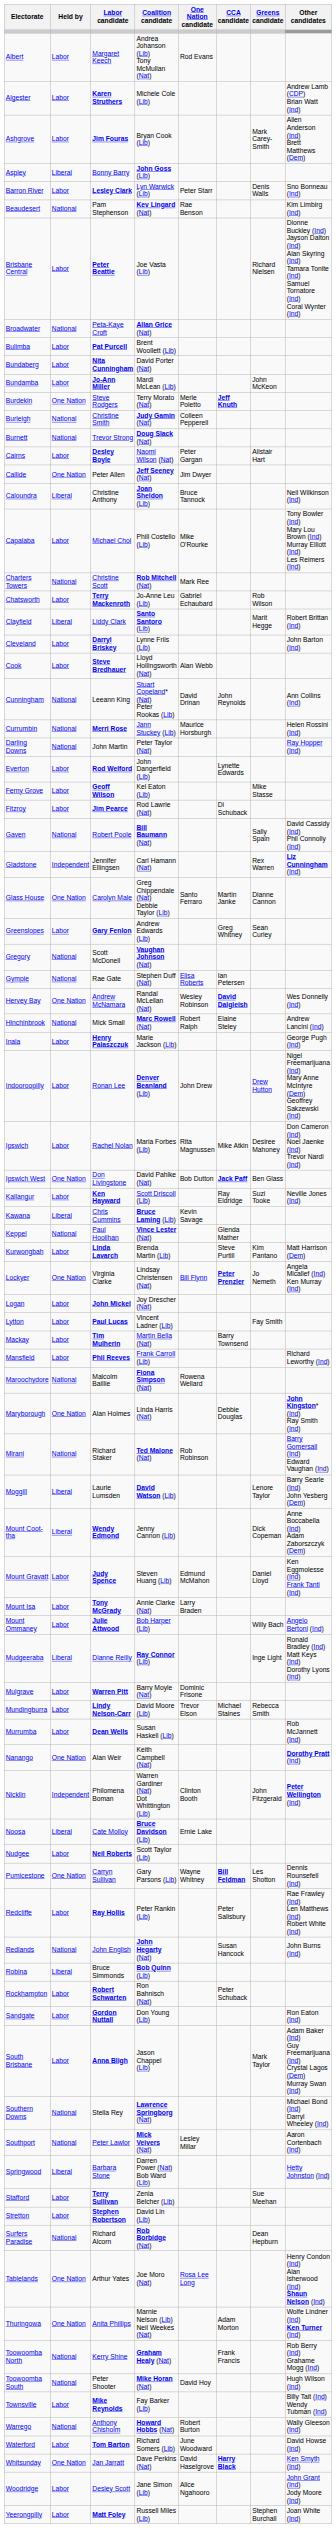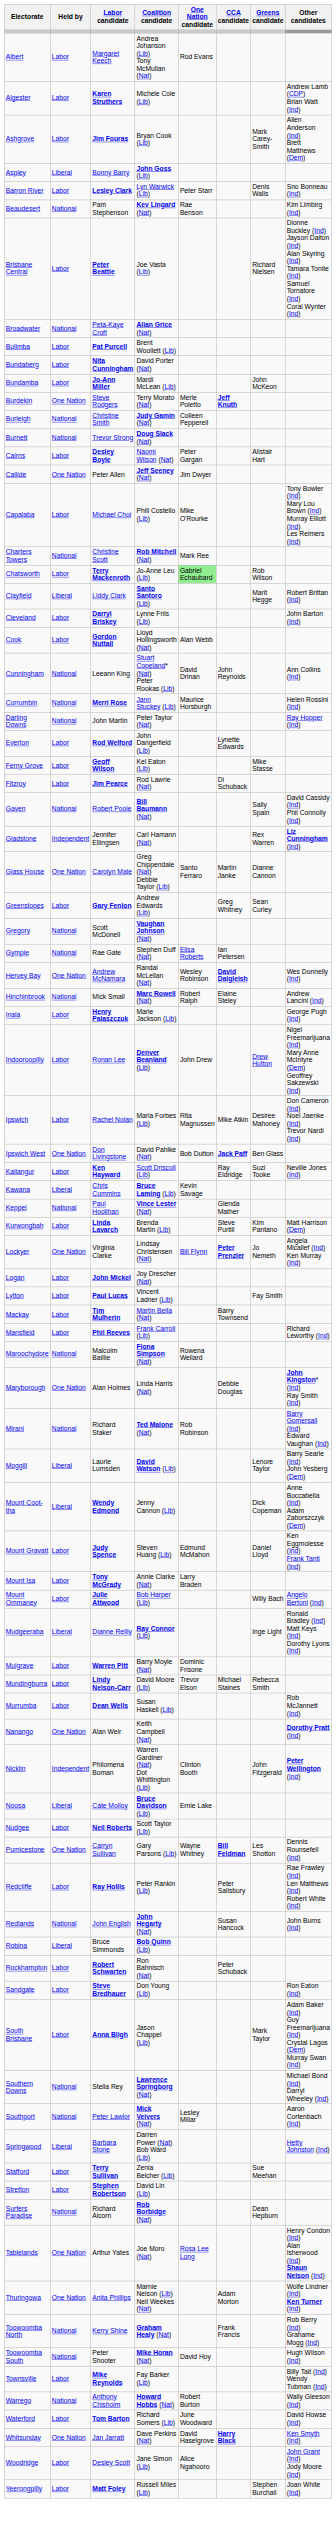- row: Caloundra | Liberal | Christine Anthony | Joan Sheldon (Lib) | Bruce Tannock | Neil Wilkinson (Ind)
Chatsworth | One Nation candidate: no background -> lightgreen background
Cook | Labor candidate: Steve Bredhauer -> Gordon Nuttall
Sandgate | Labor candidate: Gordon Nuttall -> Steve Bredhauer
